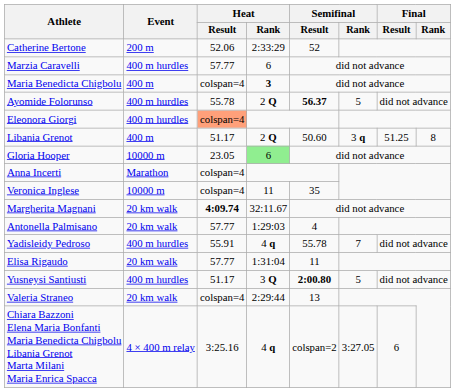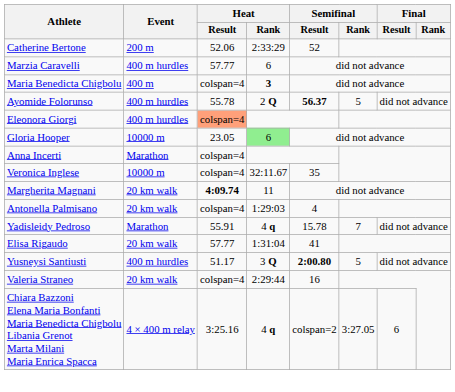- row: Libania Grenot | 400 m | 51.17 | 2 Q | 50.60 | 3 q | 51.25 | 8
Veronica Inglese | Heat / Rank: 11 -> 32:11.67
Margherita Magnani | Heat / Rank: 32:11.67 -> 11
Antonella Palmisano | Heat / Result: 57.77 -> colspan=4
Yadisleidy Pedroso | Event: 400 m hurdles -> Marathon
Yadisleidy Pedroso | Semifinal / Result: 55.78 -> 15.78
Elisa Rigaudo | Semifinal / Result: 11 -> 41
Valeria Straneo | Semifinal / Result: 13 -> 16
